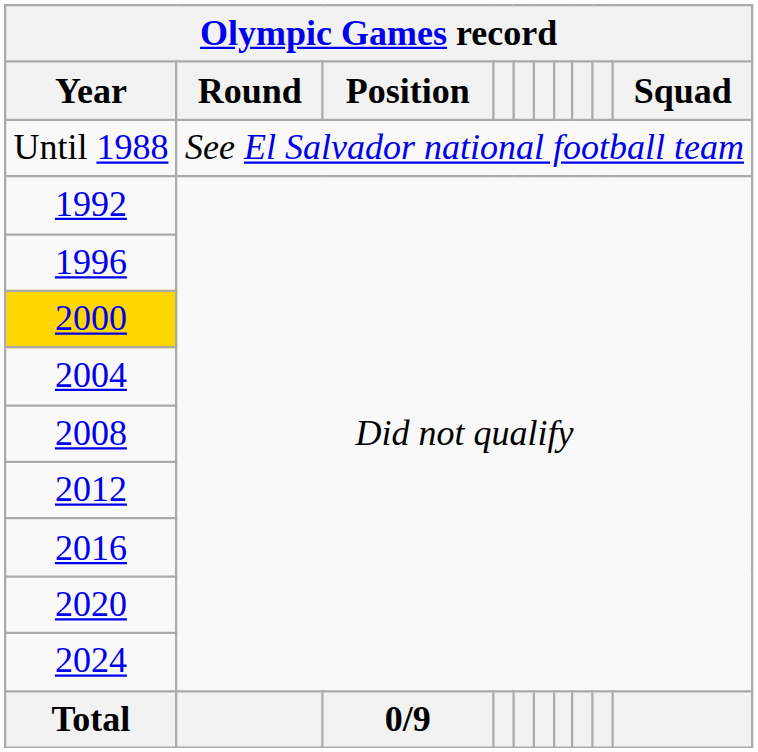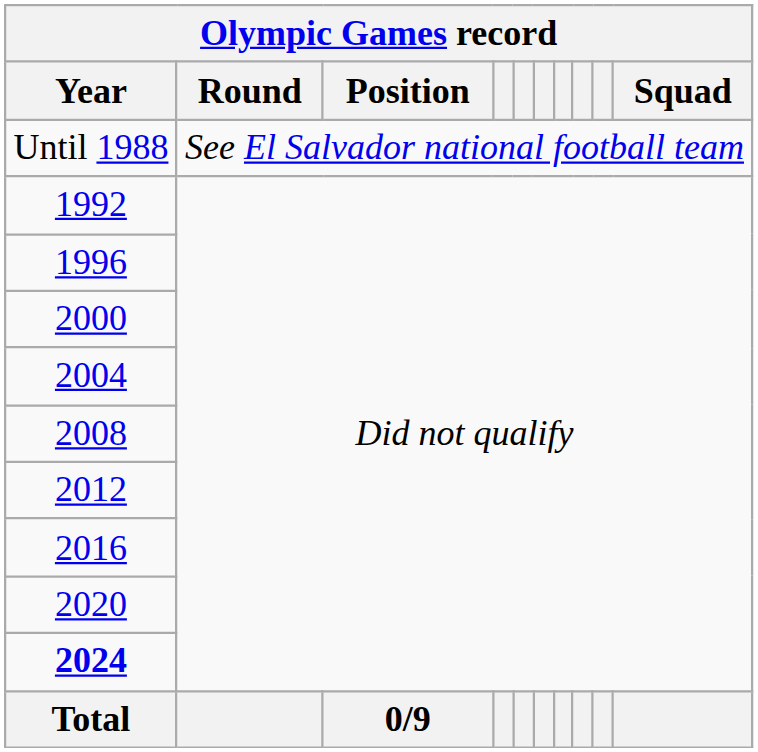2000 | Year: gold background -> no background
2024 | Year: normal -> bold
